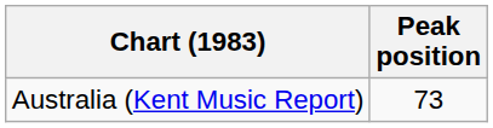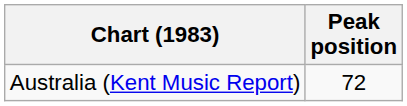Australia (Kent Music Report) | Peak position: 73 -> 72
